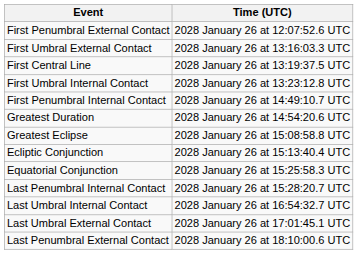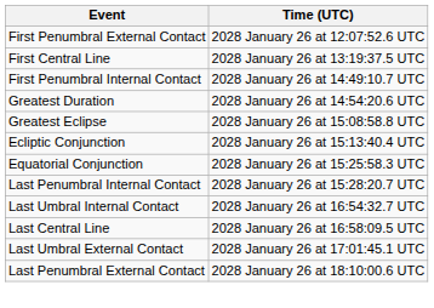- row: First Umbral External Contact | 2028 January 26 at 13:16:03.3 UTC
- row: First Umbral Internal Contact | 2028 January 26 at 13:23:12.8 UTC
+ row: Last Central Line | 2028 January 26 at 16:58:09.5 UTC
